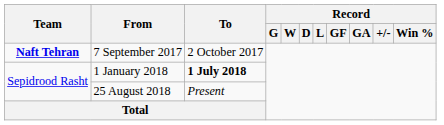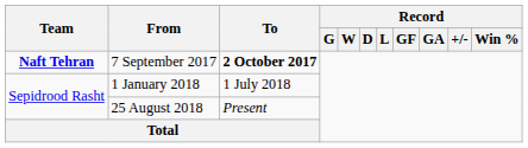7 September 2017 | To: normal -> bold
1 January 2018 | To: bold -> normal
